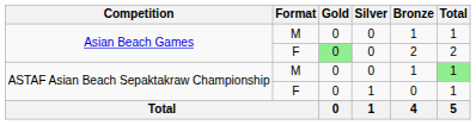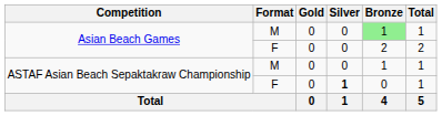Asian Beach Games / M | Bronze: no background -> lightgreen background
Asian Beach Games / F | Gold: lightgreen background -> no background
ASTAF Asian Beach Sepaktakraw Championship / M | Total: lightgreen background -> no background
ASTAF Asian Beach Sepaktakraw Championship / F | Silver: normal -> bold
